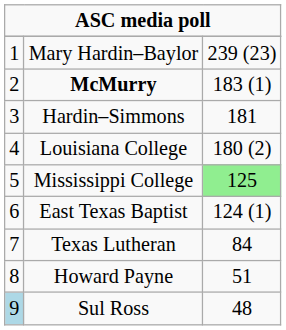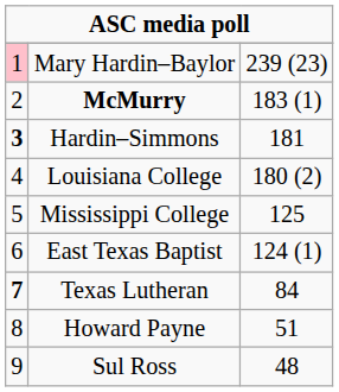Mary Hardin–Baylor | column 1: no background -> pink background
Hardin–Simmons | column 1: normal -> bold
Mississippi College | column 3: lightgreen background -> no background
Texas Lutheran | column 1: normal -> bold
Sul Ross | column 1: lightblue background -> no background
